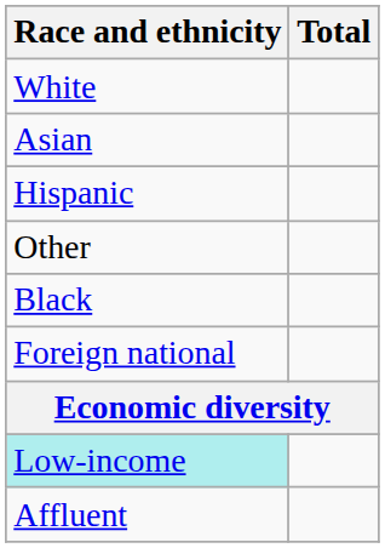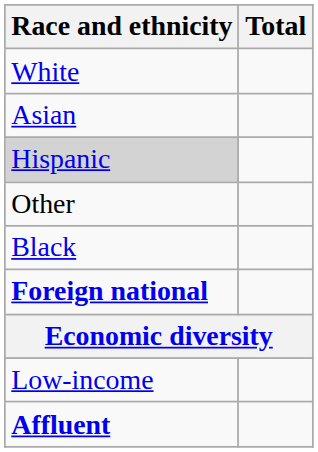Hispanic | Race and ethnicity: no background -> lightgrey background
Foreign national | Race and ethnicity: normal -> bold
Low-income | Race and ethnicity: paleturquoise background -> no background
Affluent | Race and ethnicity: normal -> bold
